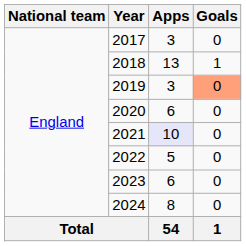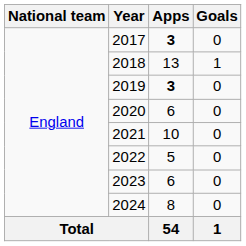2017 | Apps: normal -> bold
2019 | Apps: normal -> bold
2019 | Goals: lightsalmon background -> no background
2021 | Apps: lavender background -> no background
